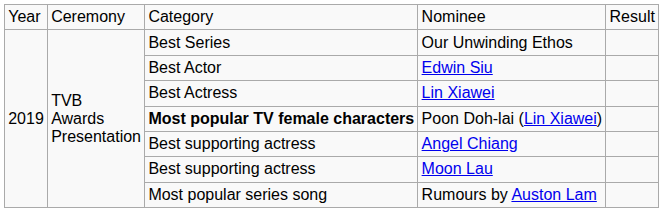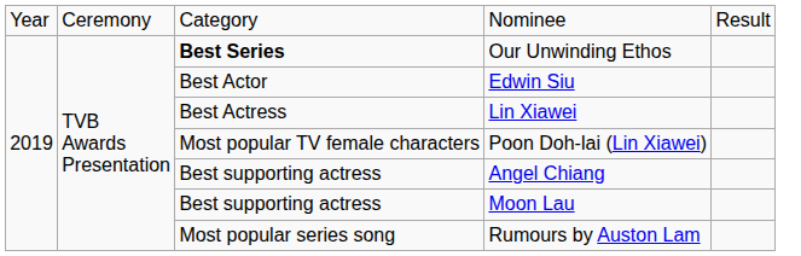Our Unwinding Ethos | column 3: normal -> bold
Poon Doh-lai (Lin Xiawei) | column 3: bold -> normal
